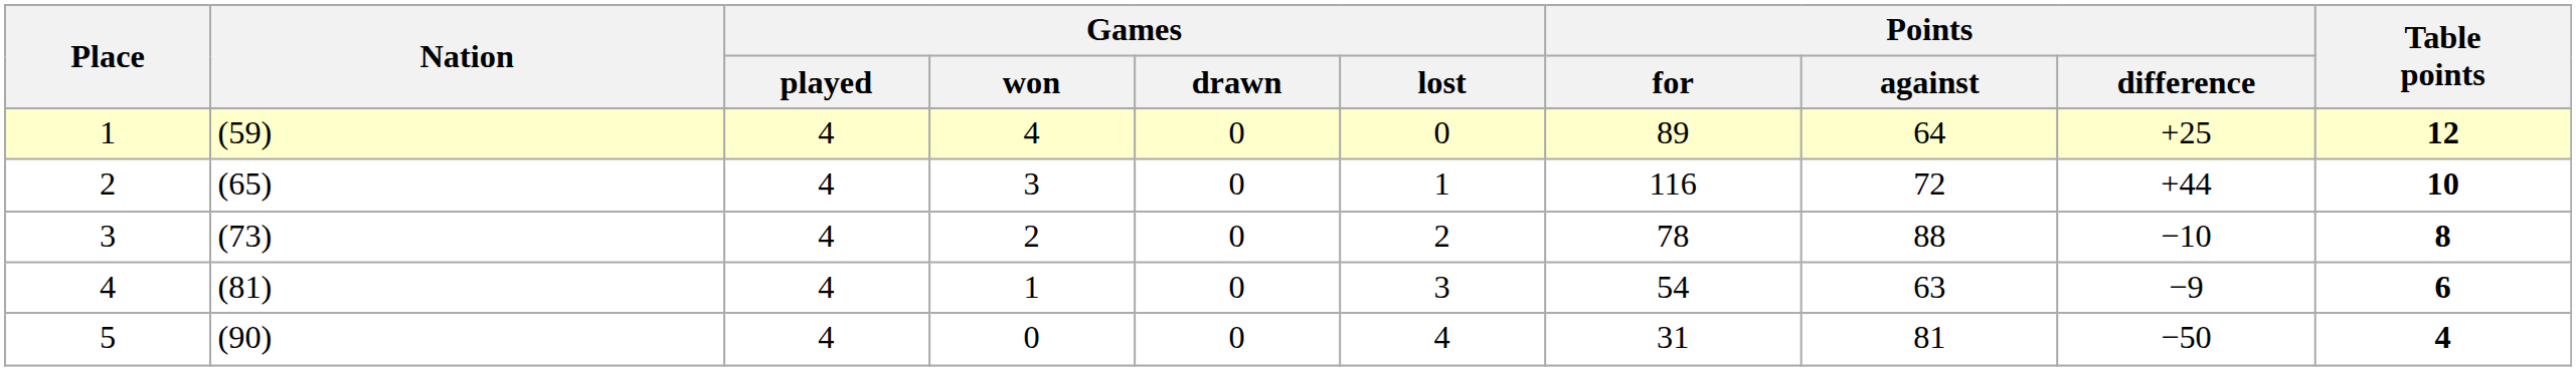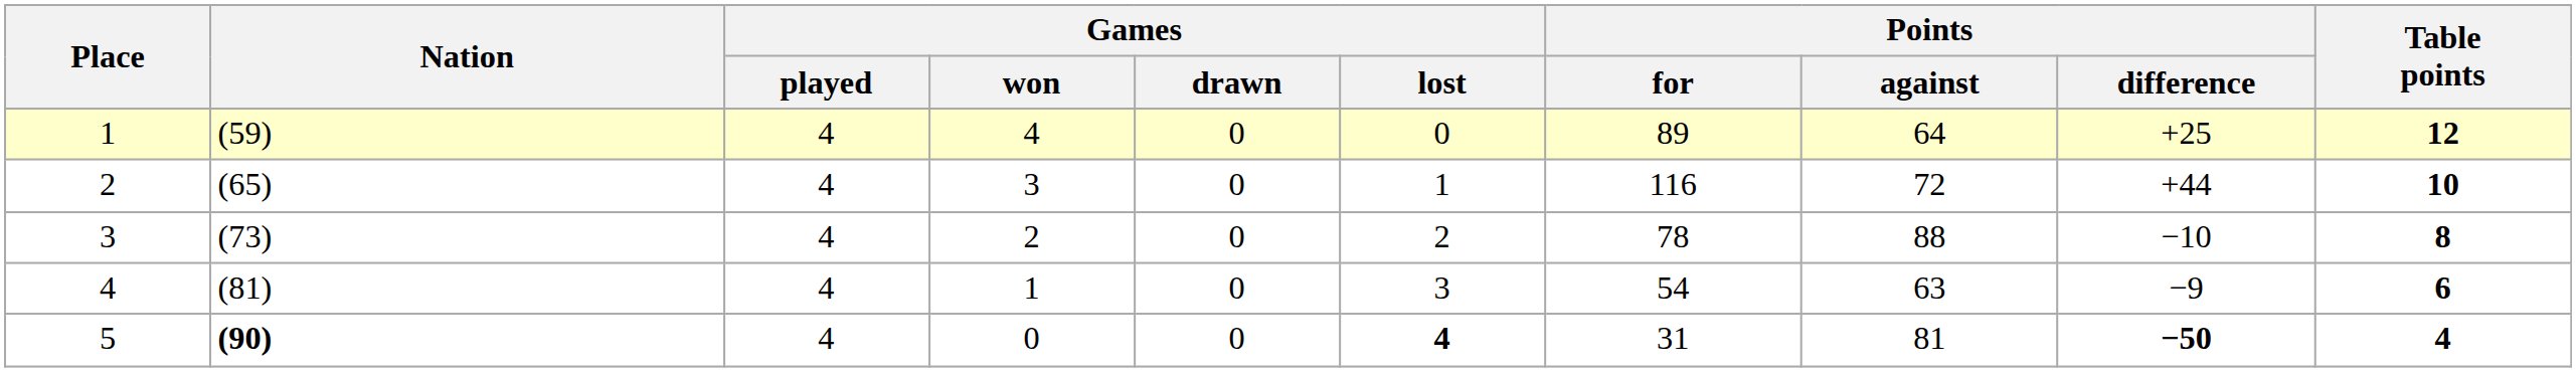5 | Nation: normal -> bold
5 | Games / lost: normal -> bold
5 | Points / difference: normal -> bold
